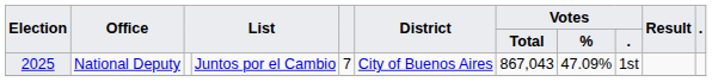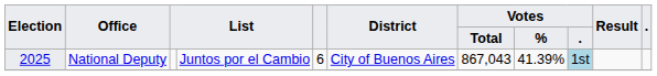National Deputy | column 5: 7 -> 6
National Deputy | Votes / %: 47.09% -> 41.39%
National Deputy | Votes / .: no background -> lightblue background
